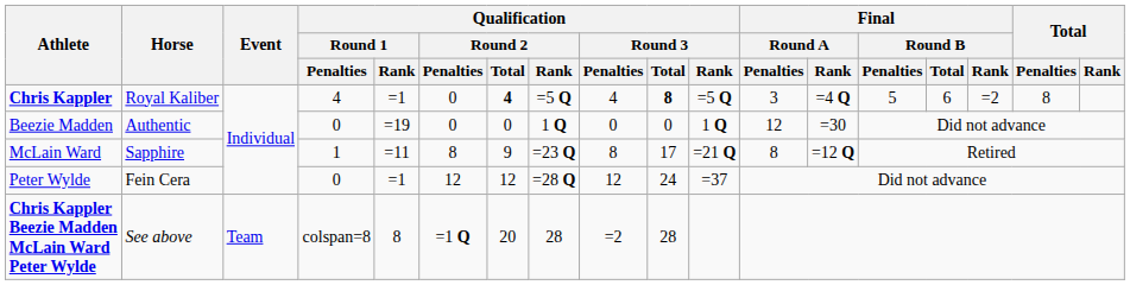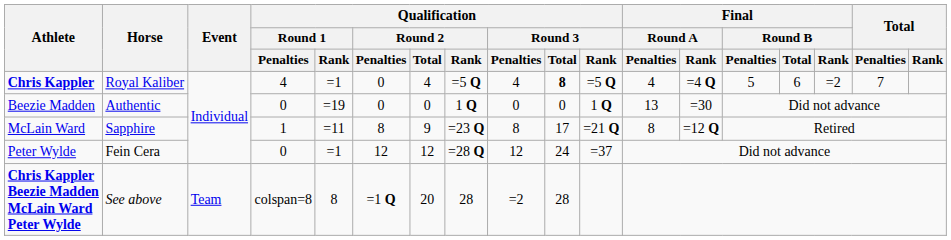Chris Kappler | Qualification / Round 2 / Total: bold -> normal
Chris Kappler | Final / Round A / Penalties: 3 -> 4
Chris Kappler | Total / Penalties: 8 -> 7
Beezie Madden | Final / Round A / Penalties: 12 -> 13
